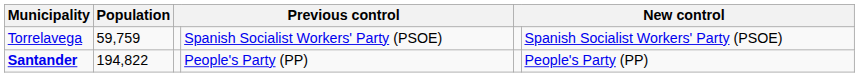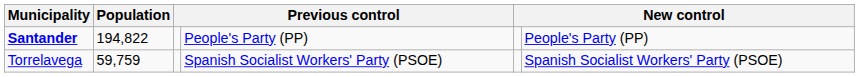rows swapped: Santander <-> Torrelavega
